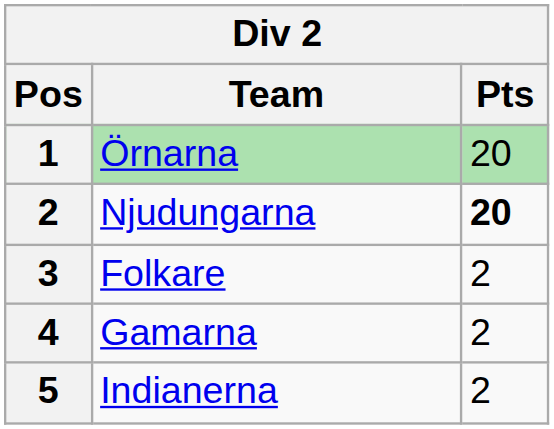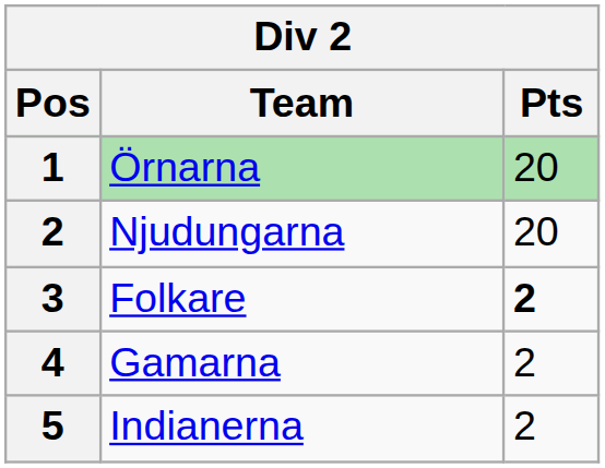Njudungarna | Pts: bold -> normal
Folkare | Pts: normal -> bold
